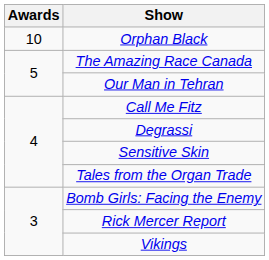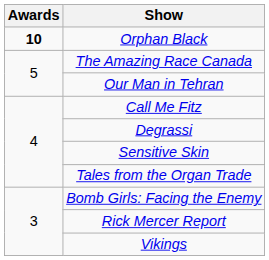Orphan Black | Awards: normal -> bold
